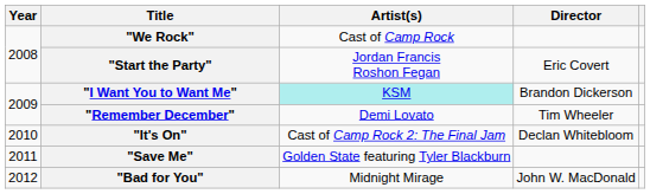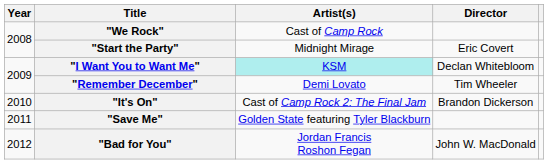"Start the Party" | Artist(s): Jordan Francis Roshon Fegan -> Midnight Mirage
"I Want You to Want Me" | Director: Brandon Dickerson -> Declan Whitebloom
"It's On" | Director: Declan Whitebloom -> Brandon Dickerson
"Bad for You" | Artist(s): Midnight Mirage -> Jordan Francis Roshon Fegan
